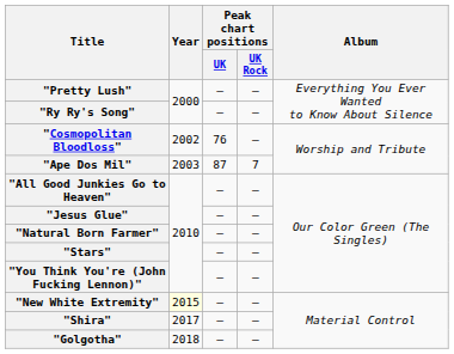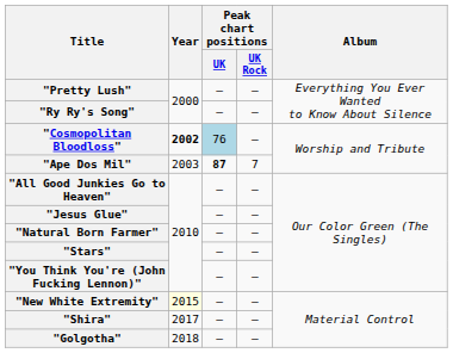"Cosmopolitan Bloodloss" | Year: normal -> bold
"Cosmopolitan Bloodloss" | Peak chart positions / UK: no background -> lightblue background
"Ape Dos Mil" | Peak chart positions / UK: normal -> bold
